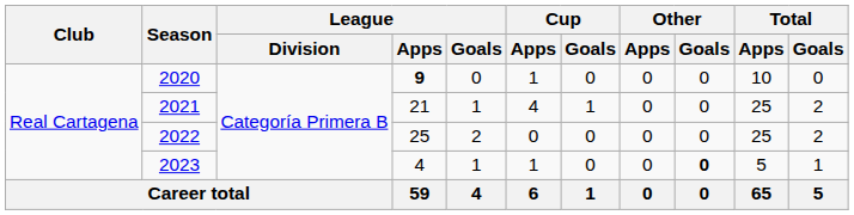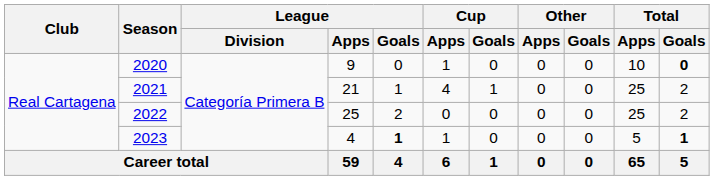2020 | League / Apps: bold -> normal
2020 | Total / Goals: normal -> bold
2023 | League / Goals: normal -> bold
2023 | Other / Goals: bold -> normal
2023 | Total / Goals: normal -> bold
